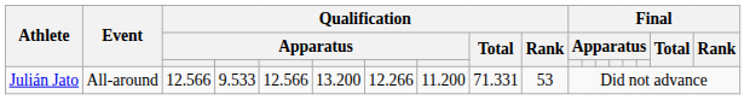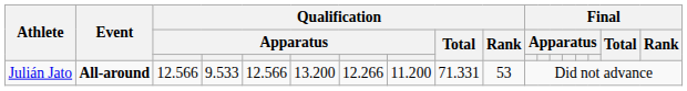row 4 | Event: normal -> bold
